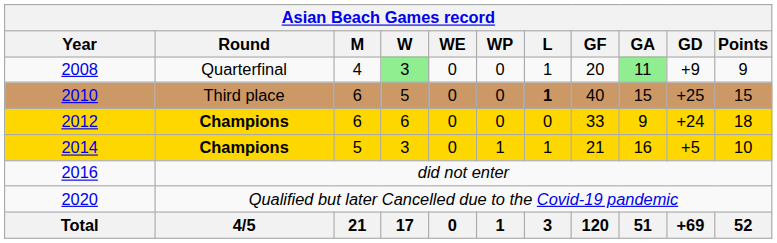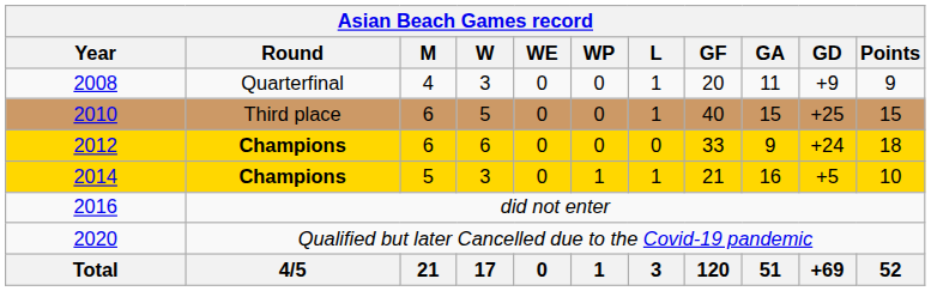2008 | W: lightgreen background -> no background
2008 | GA: lightgreen background -> no background
2010 | L: bold -> normal
